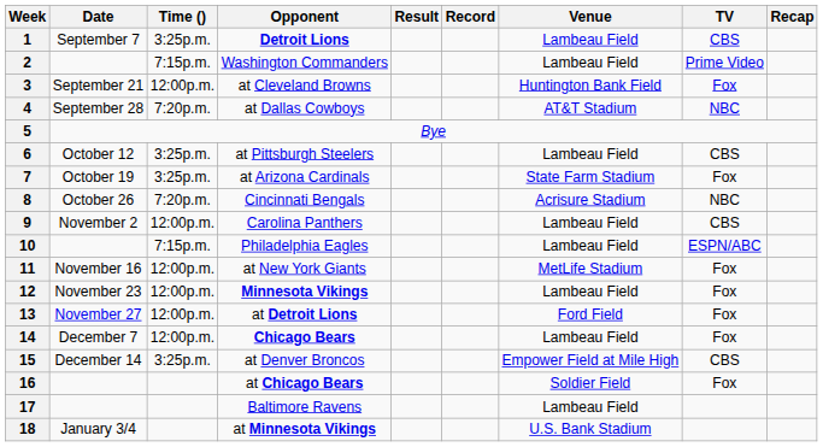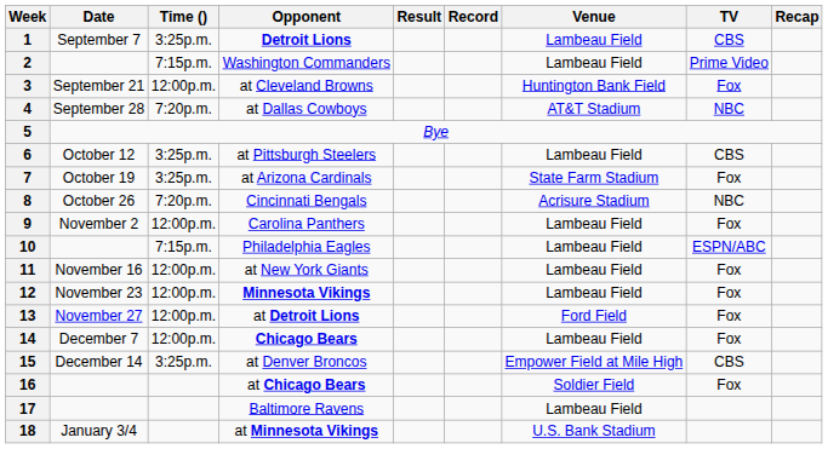9 | TV: CBS -> Fox
11 | Venue: MetLife Stadium -> Lambeau Field
